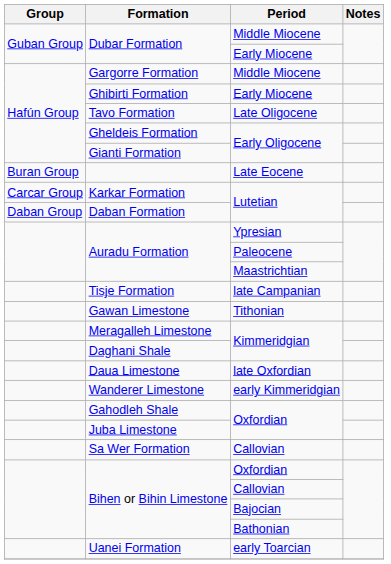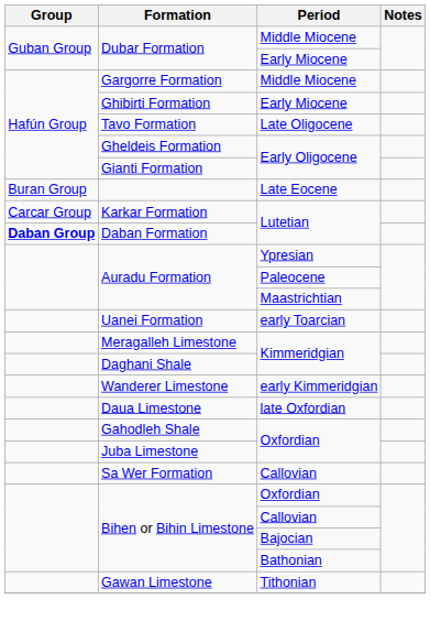Daban Formation | Group: normal -> bold
- row: Tisje Formation | late Campanian
rows swapped: Gawan Limestone <-> Uanei Formation
rows swapped: Wanderer Limestone <-> Daua Limestone
